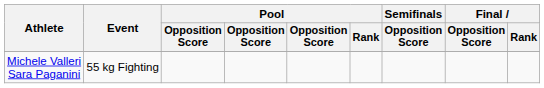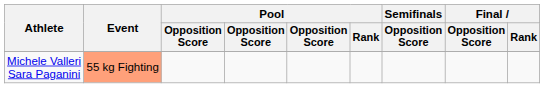Michele Valleri Sara Paganini | Event: no background -> lightsalmon background
